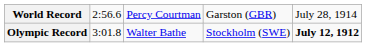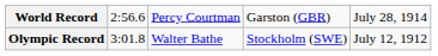Olympic Record | column 5: bold -> normal
